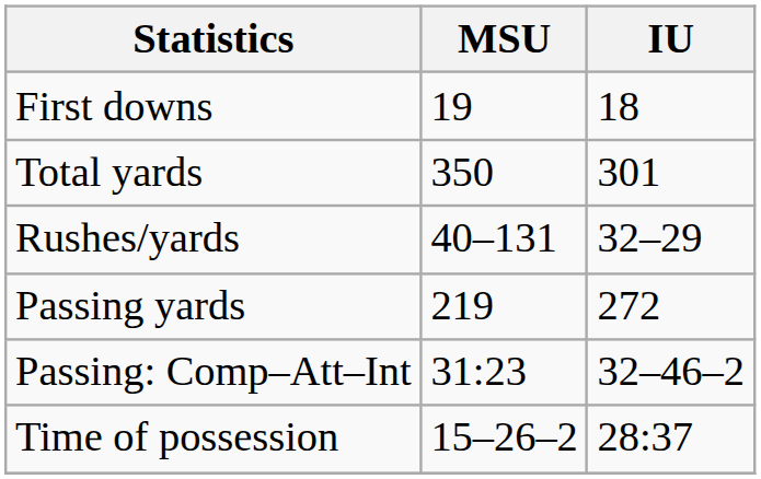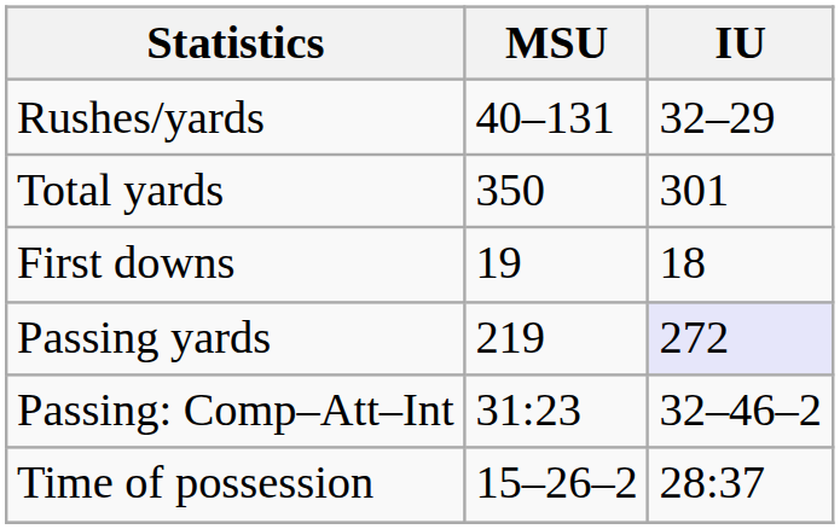rows swapped: First downs <-> Rushes/yards
Passing yards | IU: no background -> lavender background
